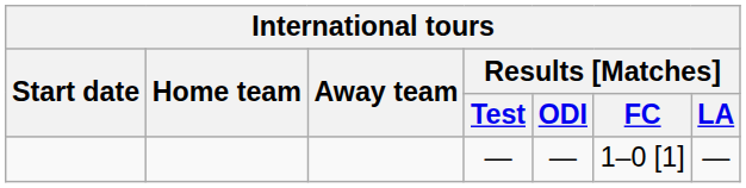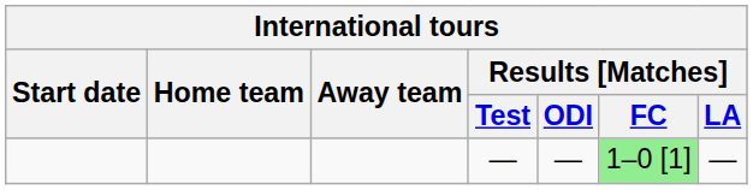row 4 | Results [Matches] / FC: no background -> lightgreen background
